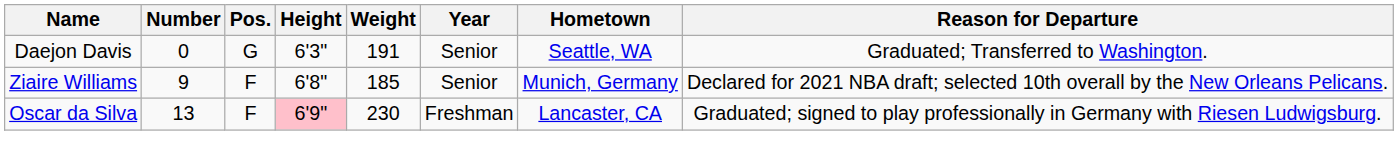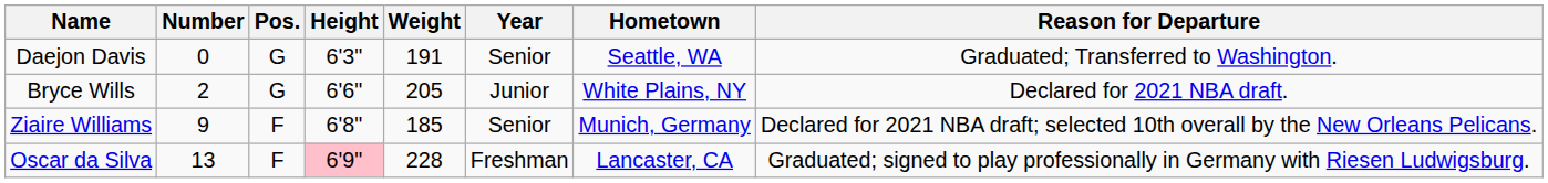+ row: Bryce Wills | 2 | G | 6'6" | 205 | Junior | White Plains, NY | Declared for 2021 NBA draft.
Oscar da Silva | Weight: 230 -> 228
